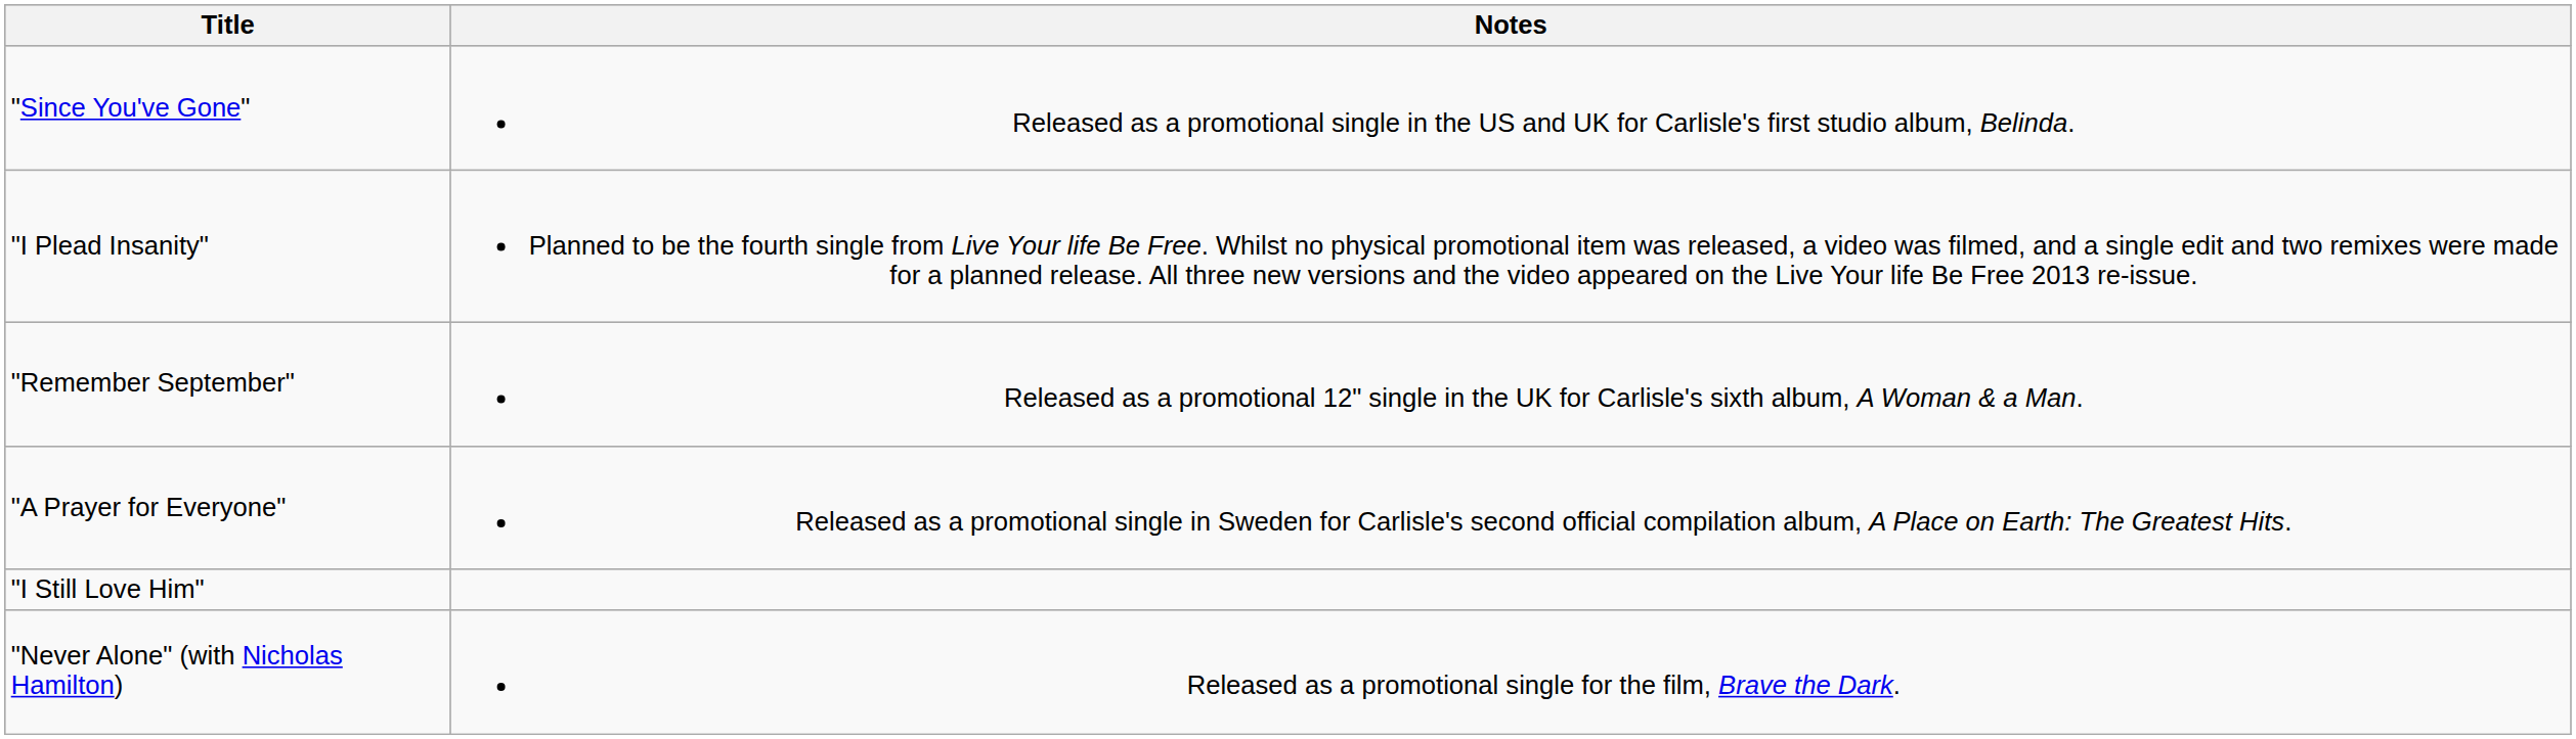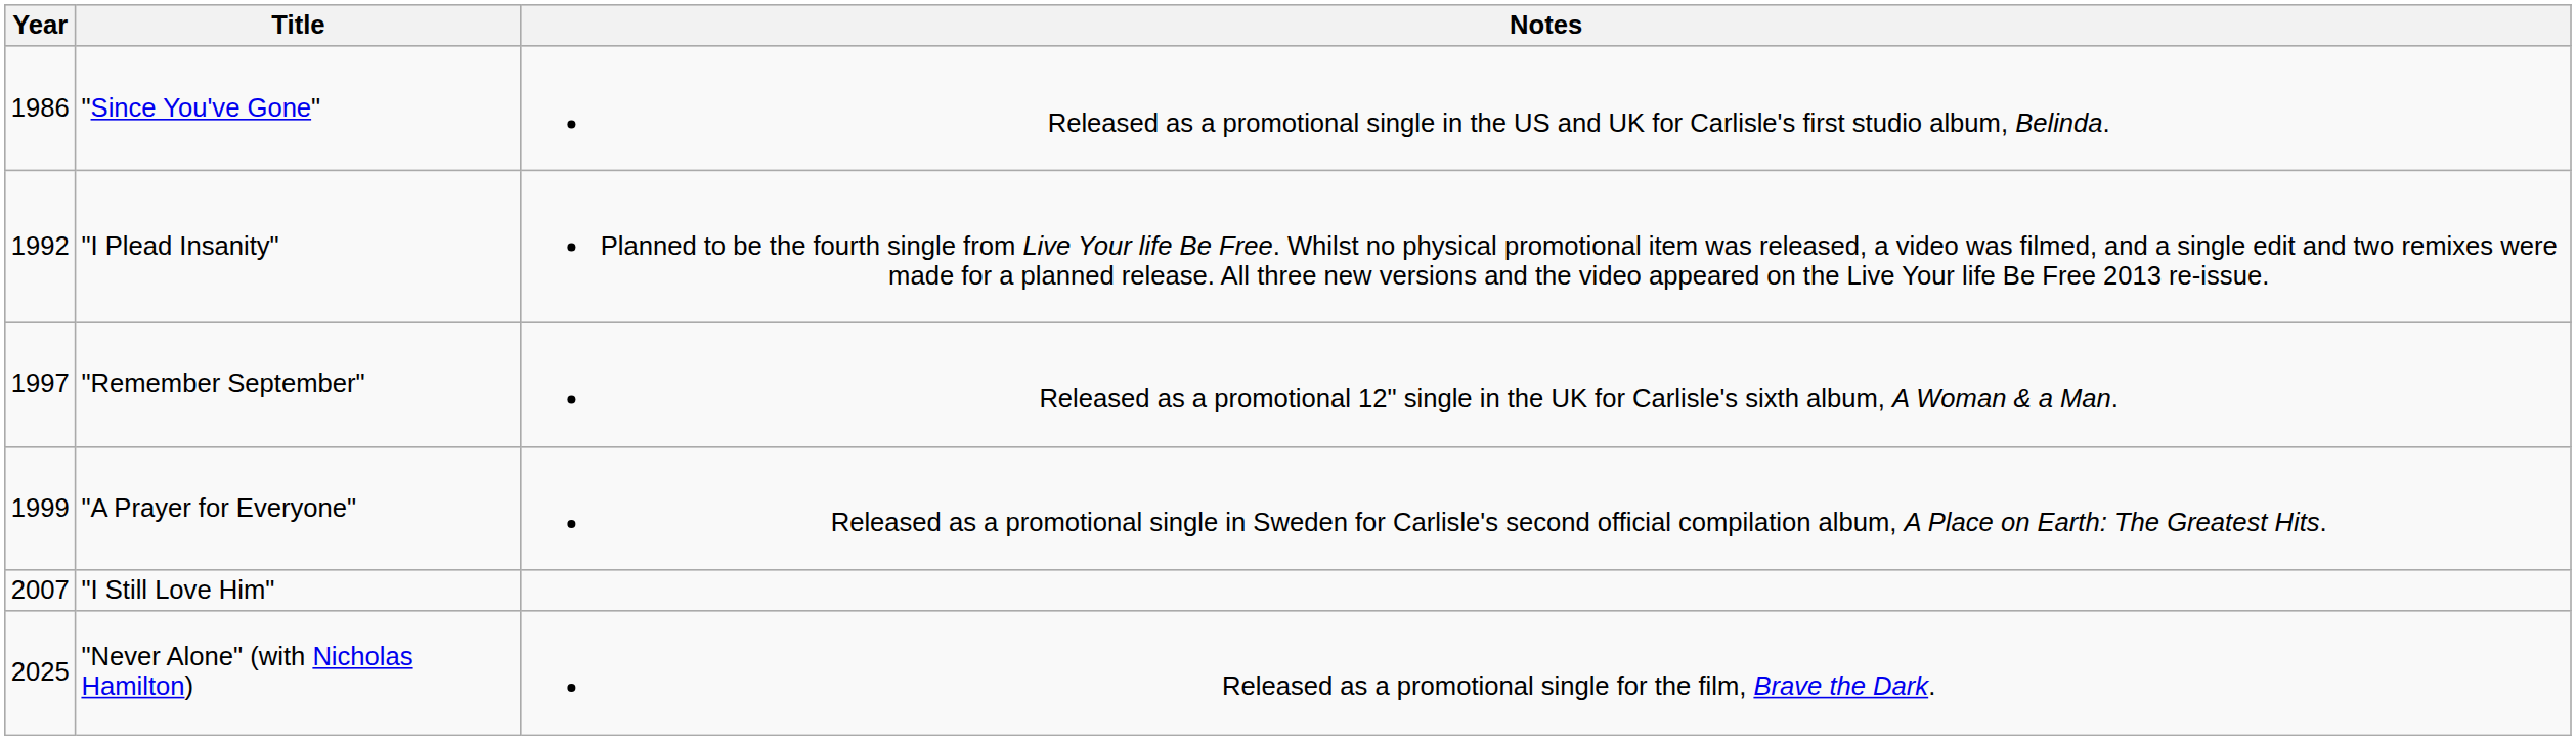+ column: Year | 1986 | 1992 | 1997 | 1999 | 2007 | 2025
